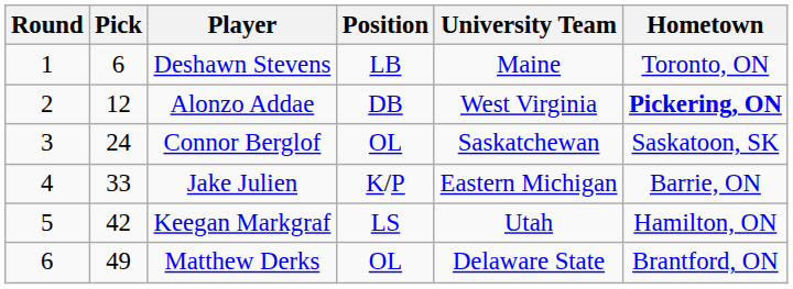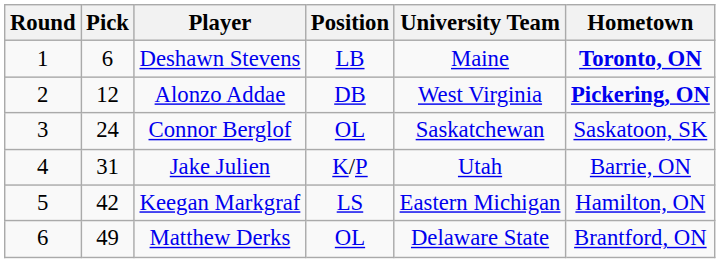Deshawn Stevens | Hometown: normal -> bold
Jake Julien | Pick: 33 -> 31
Jake Julien | University Team: Eastern Michigan -> Utah
Keegan Markgraf | University Team: Utah -> Eastern Michigan
